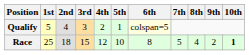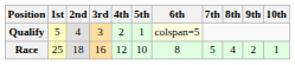Race | 3rd: 15 -> 16
Race | 10th: bold -> normal
